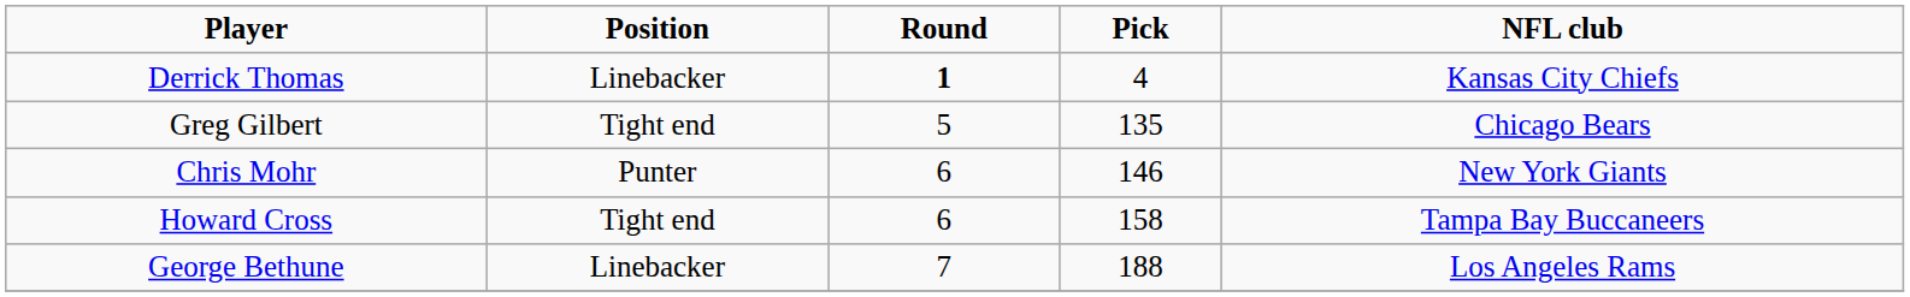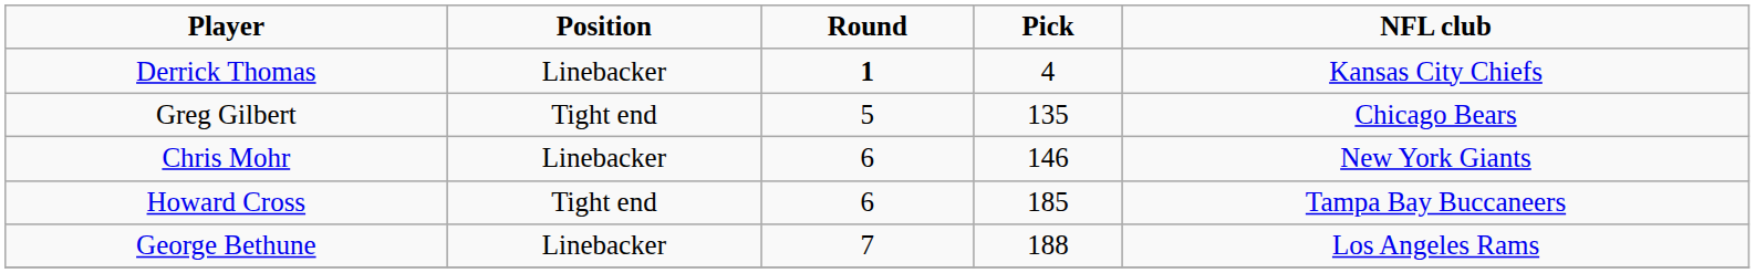Chris Mohr | Position: Punter -> Linebacker
Howard Cross | Pick: 158 -> 185
